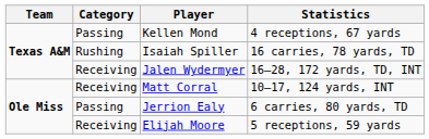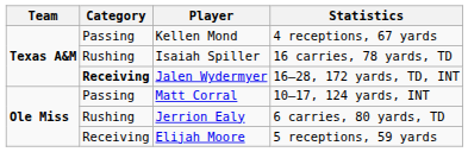Jalen Wydermyer | Category: normal -> bold
Matt Corral | Category: Receiving -> Passing
Jerrion Ealy | Category: Passing -> Rushing
